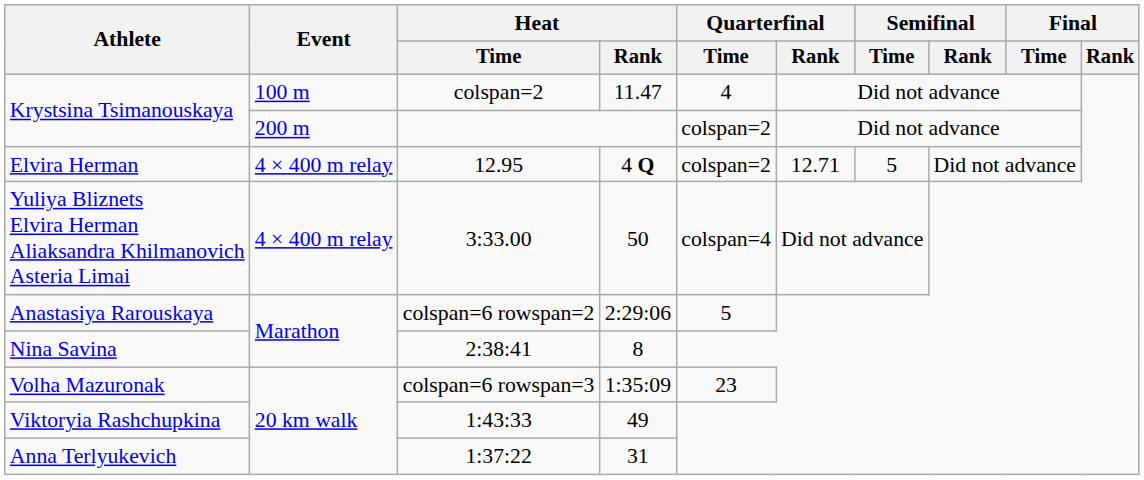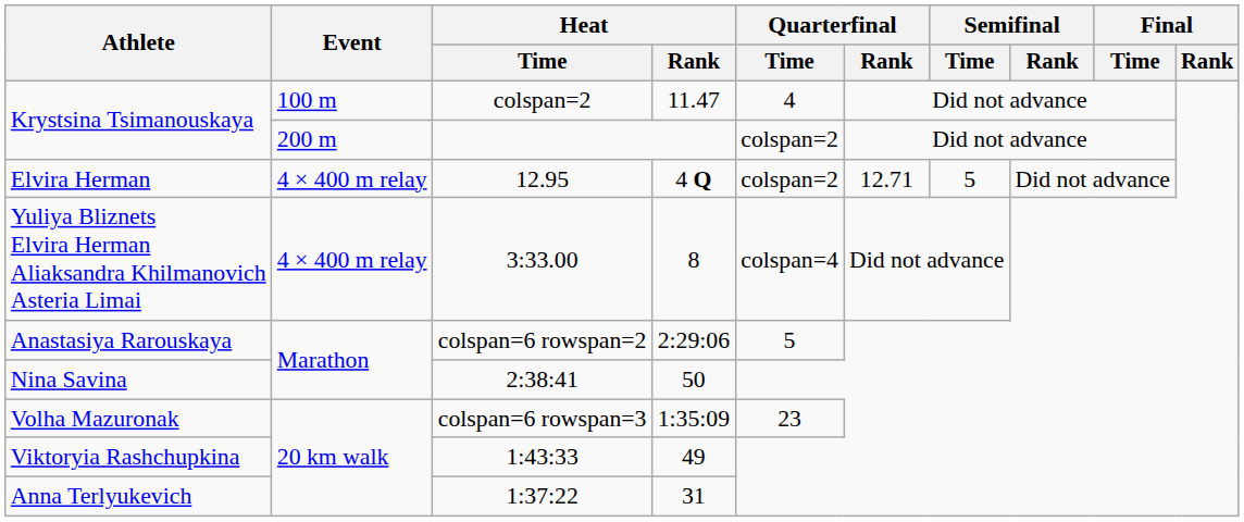3:33.00 | Heat / Rank: 50 -> 8
2:38:41 | Heat / Rank: 8 -> 50
